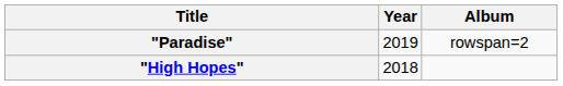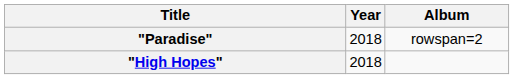"Paradise" | Year: 2019 -> 2018
